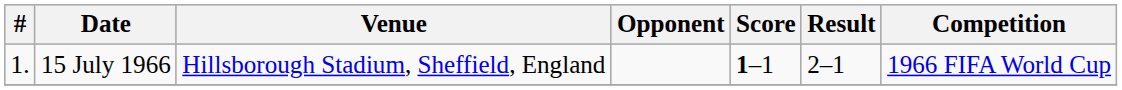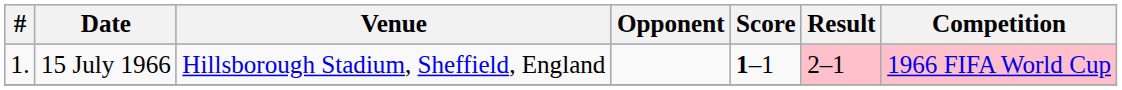15 July 1966 | Result: no background -> pink background
15 July 1966 | Competition: no background -> pink background
